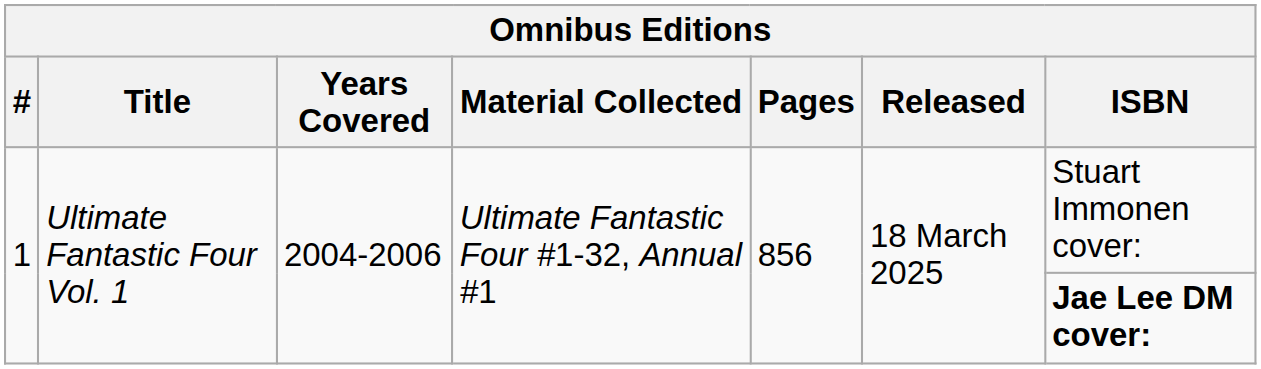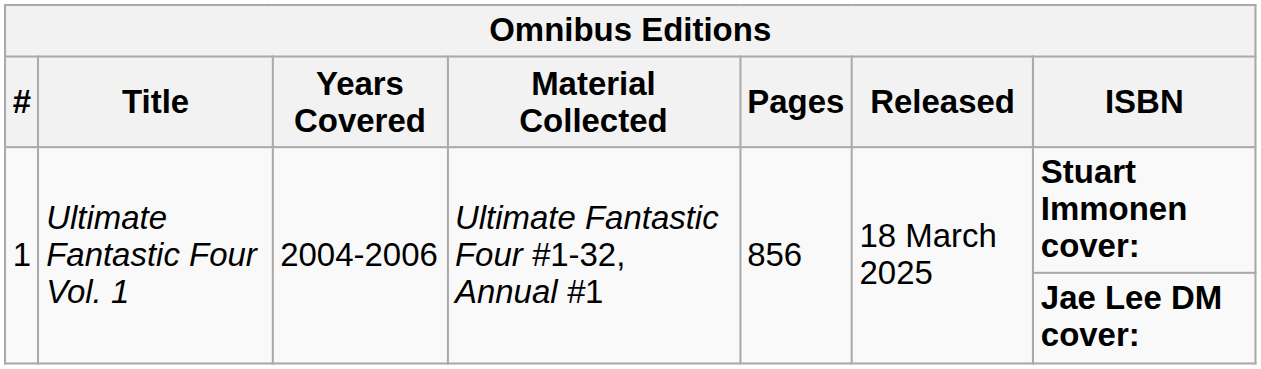row 3 | ISBN: normal -> bold
